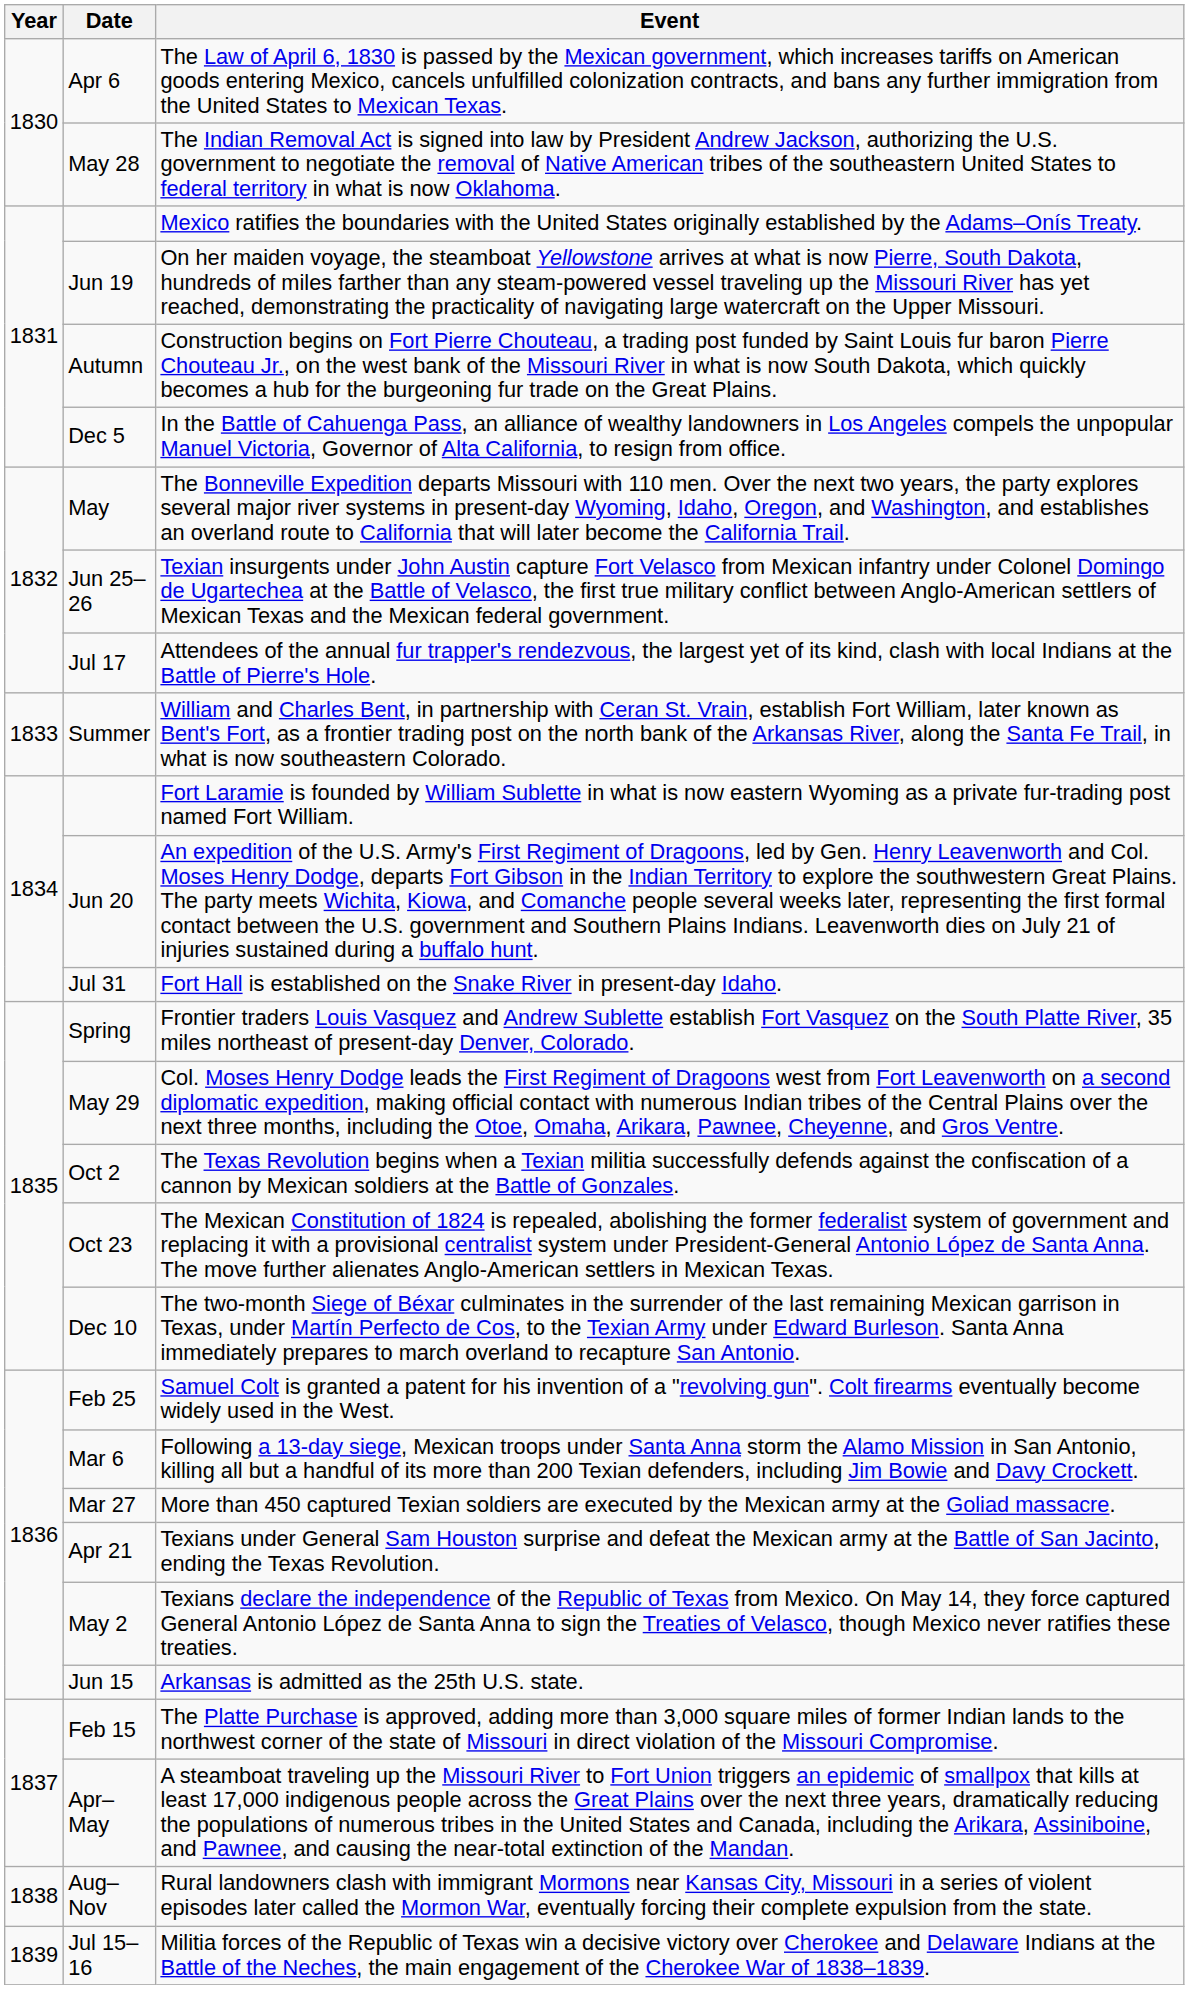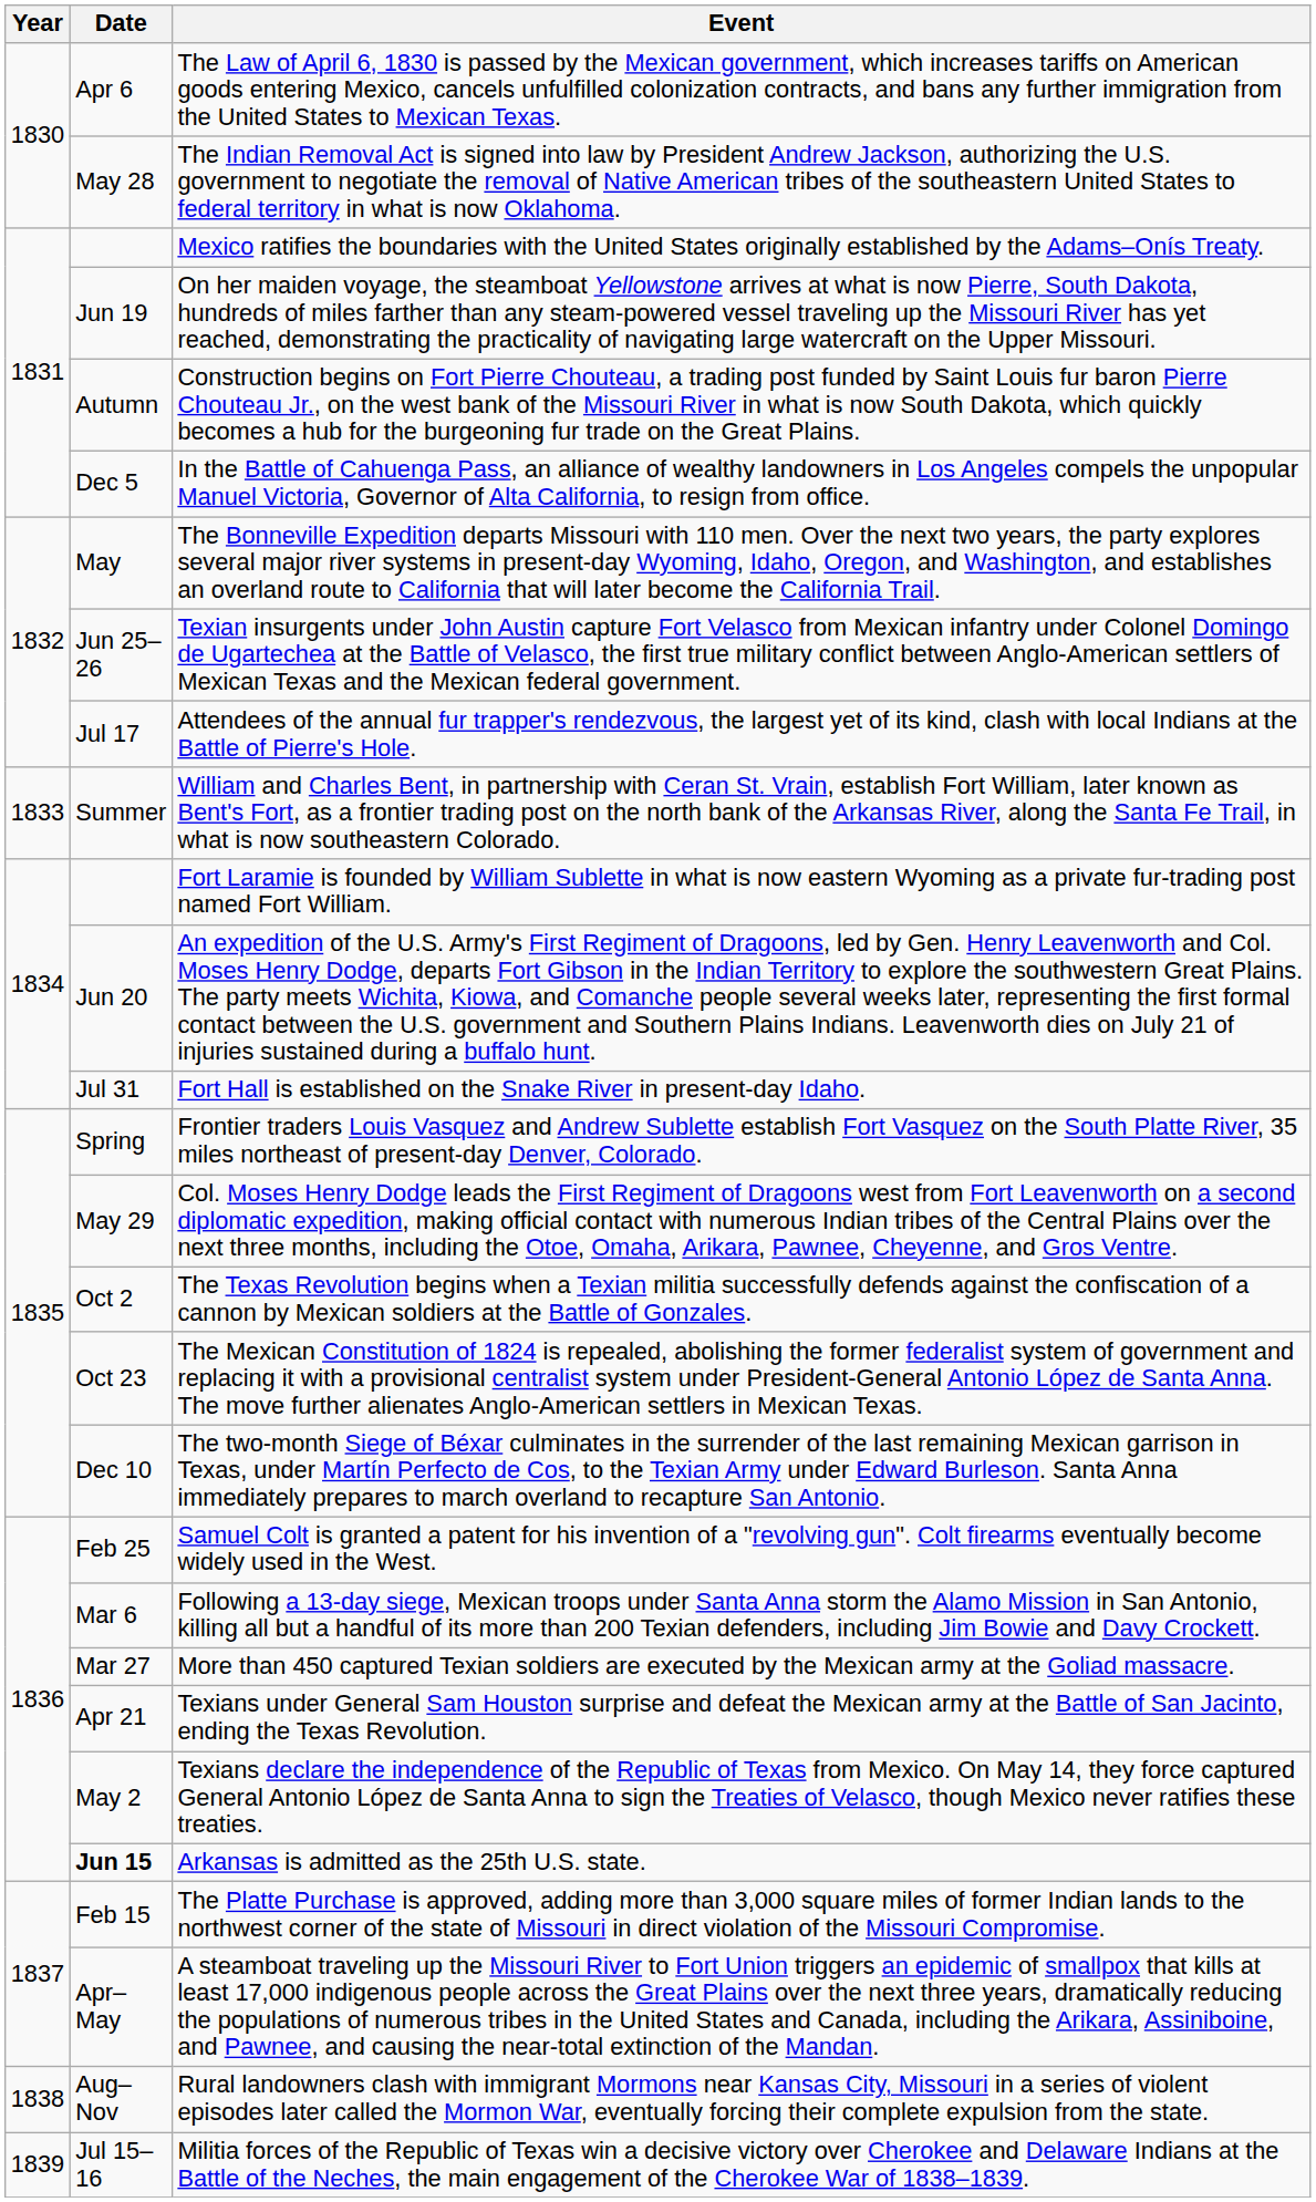Arkansas is admitted as the 25th U.S. state. | Date: normal -> bold
